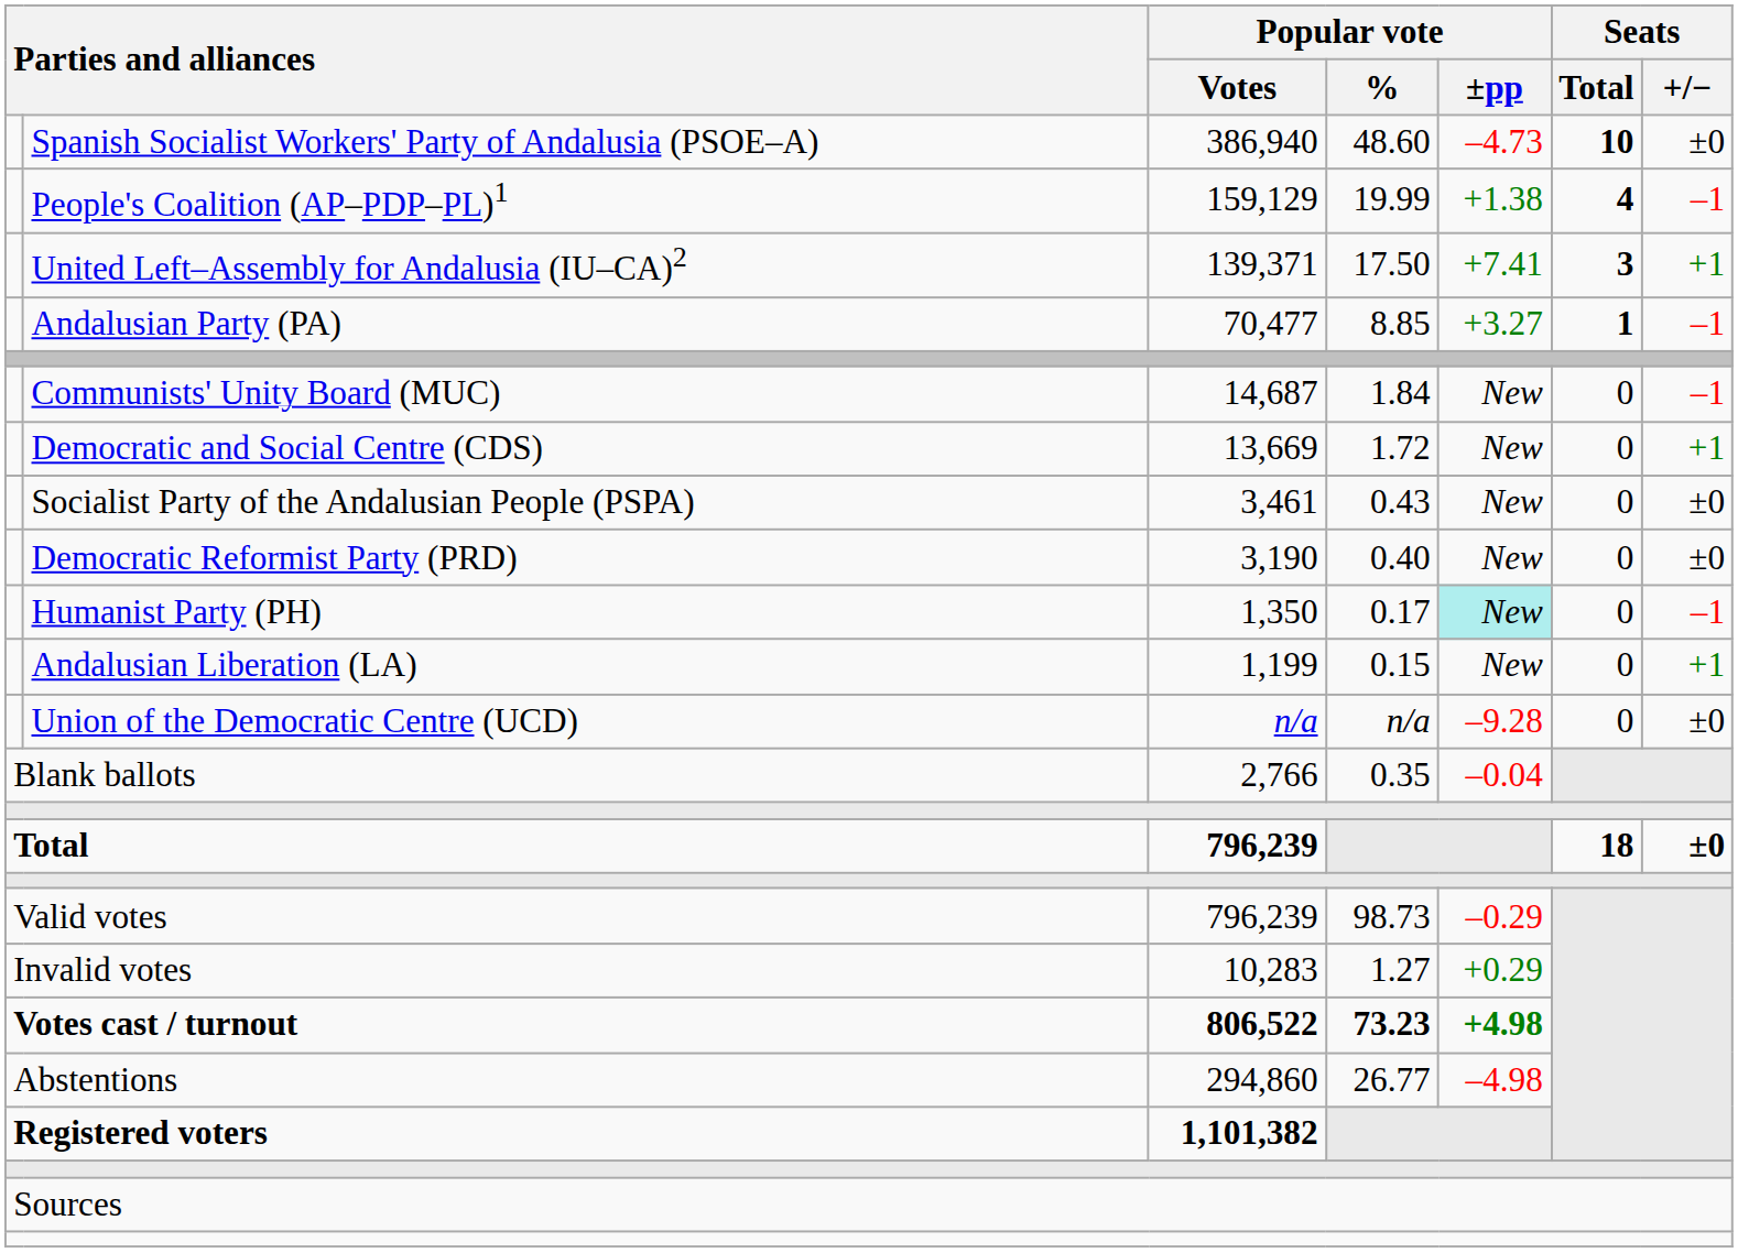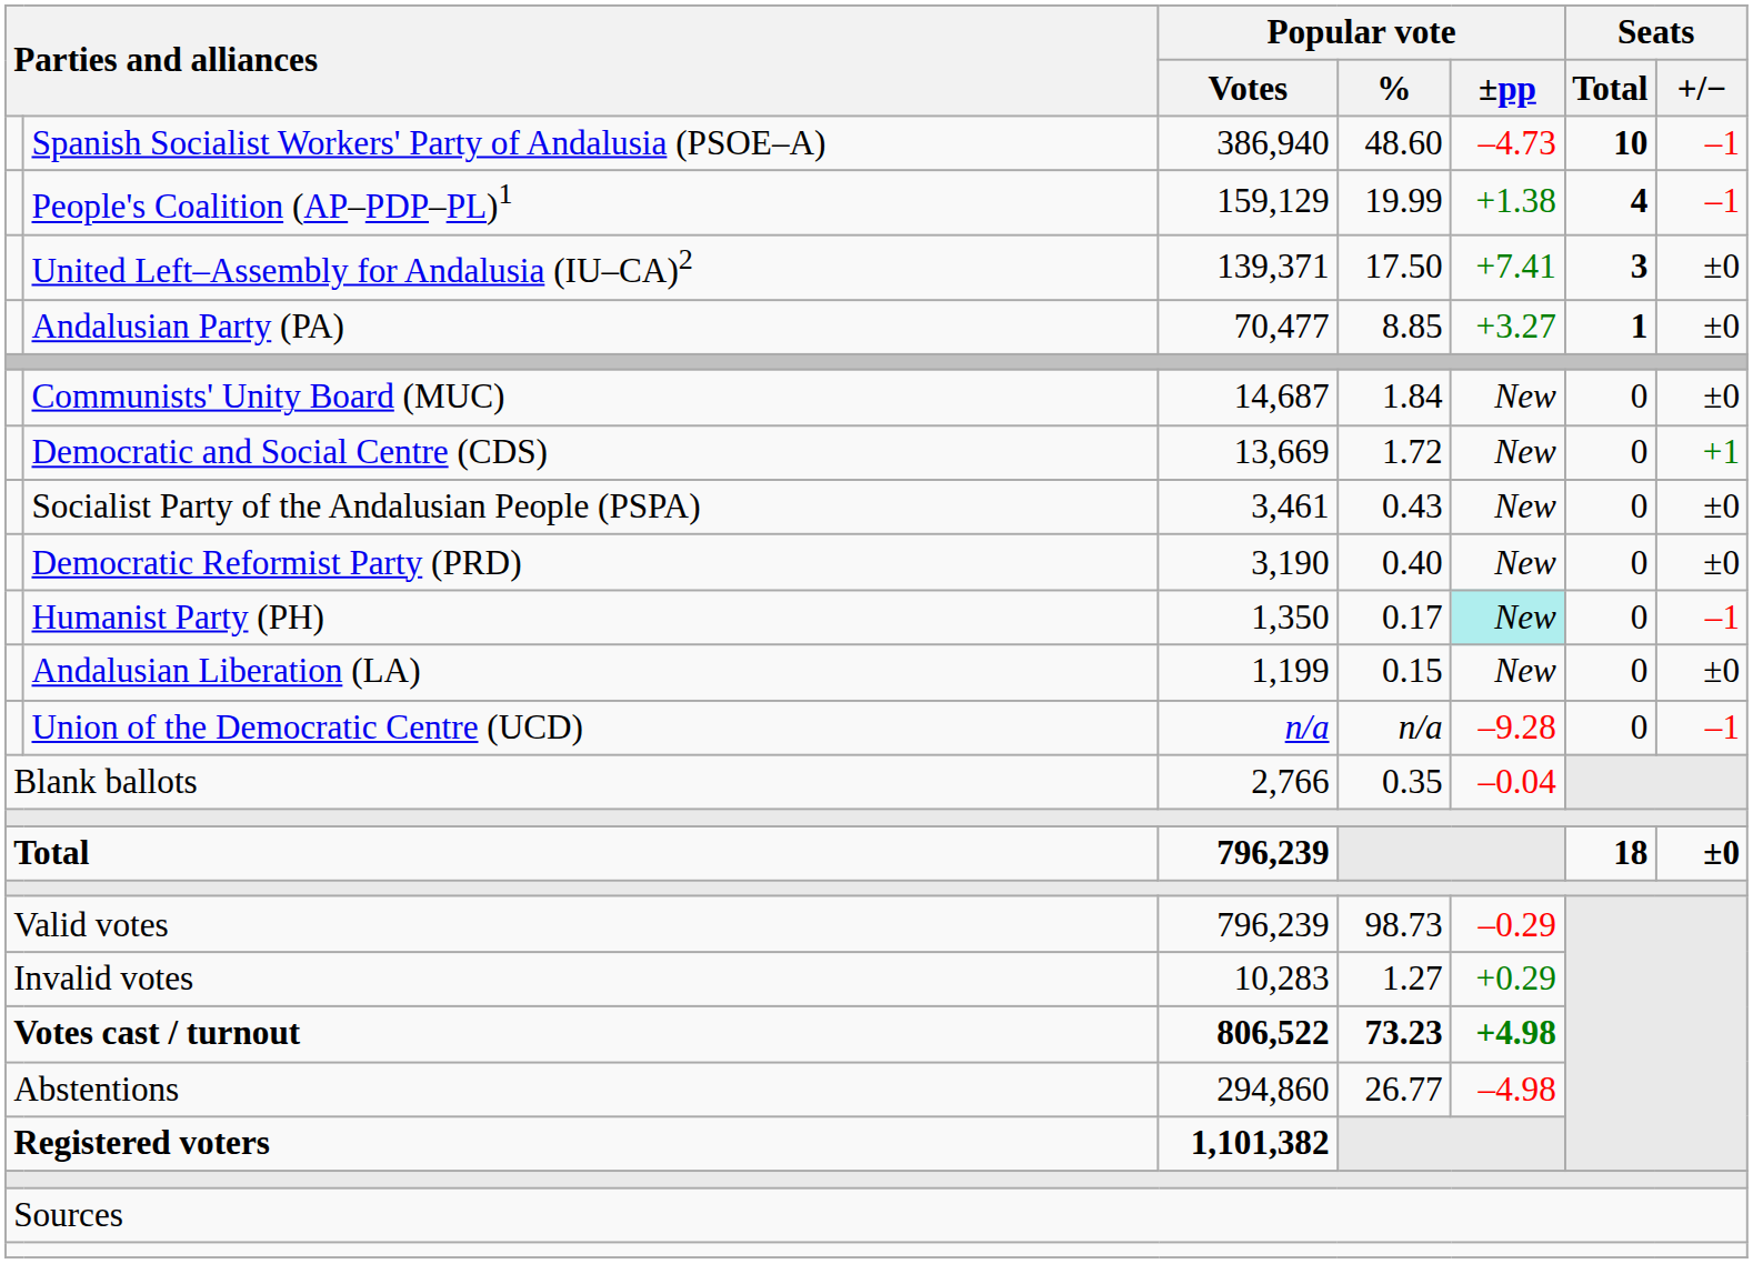Spanish Socialist Workers' Party of Andalusia (PSOE–A) | Seats / +/−: ±0 -> –1
United Left–Assembly for Andalusia (IU–CA)2 | Seats / +/−: +1 -> ±0
Andalusian Party (PA) | Seats / +/−: –1 -> ±0
Communists' Unity Board (MUC) | Seats / +/−: –1 -> ±0
Andalusian Liberation (LA) | Seats / +/−: +1 -> ±0
Union of the Democratic Centre (UCD) | Seats / +/−: ±0 -> –1
